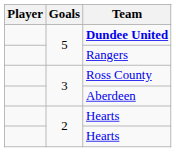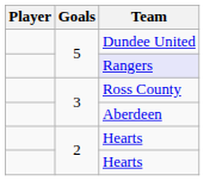Dundee United | Team: bold -> normal
Rangers | Team: no background -> lavender background
